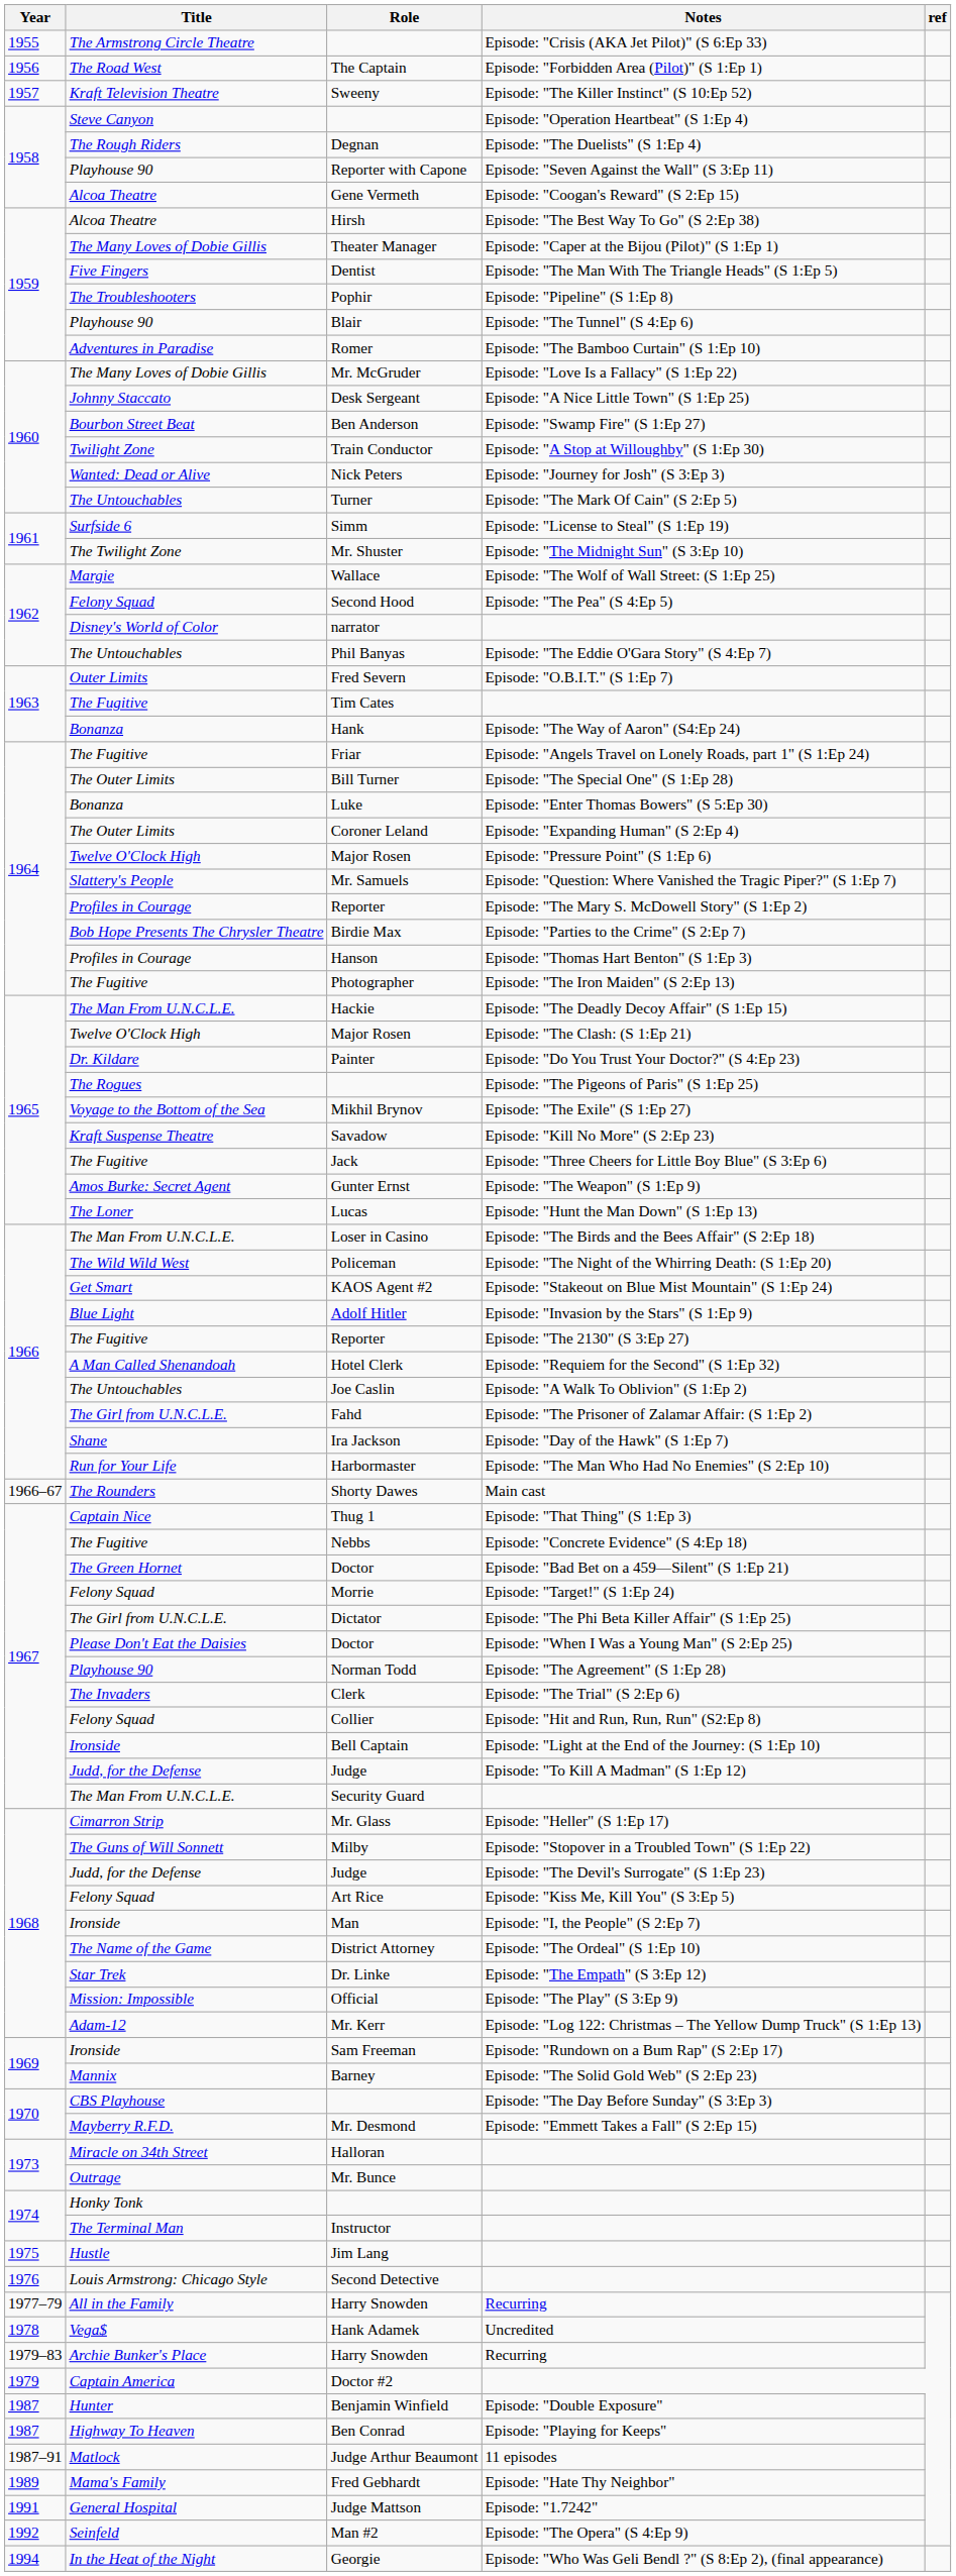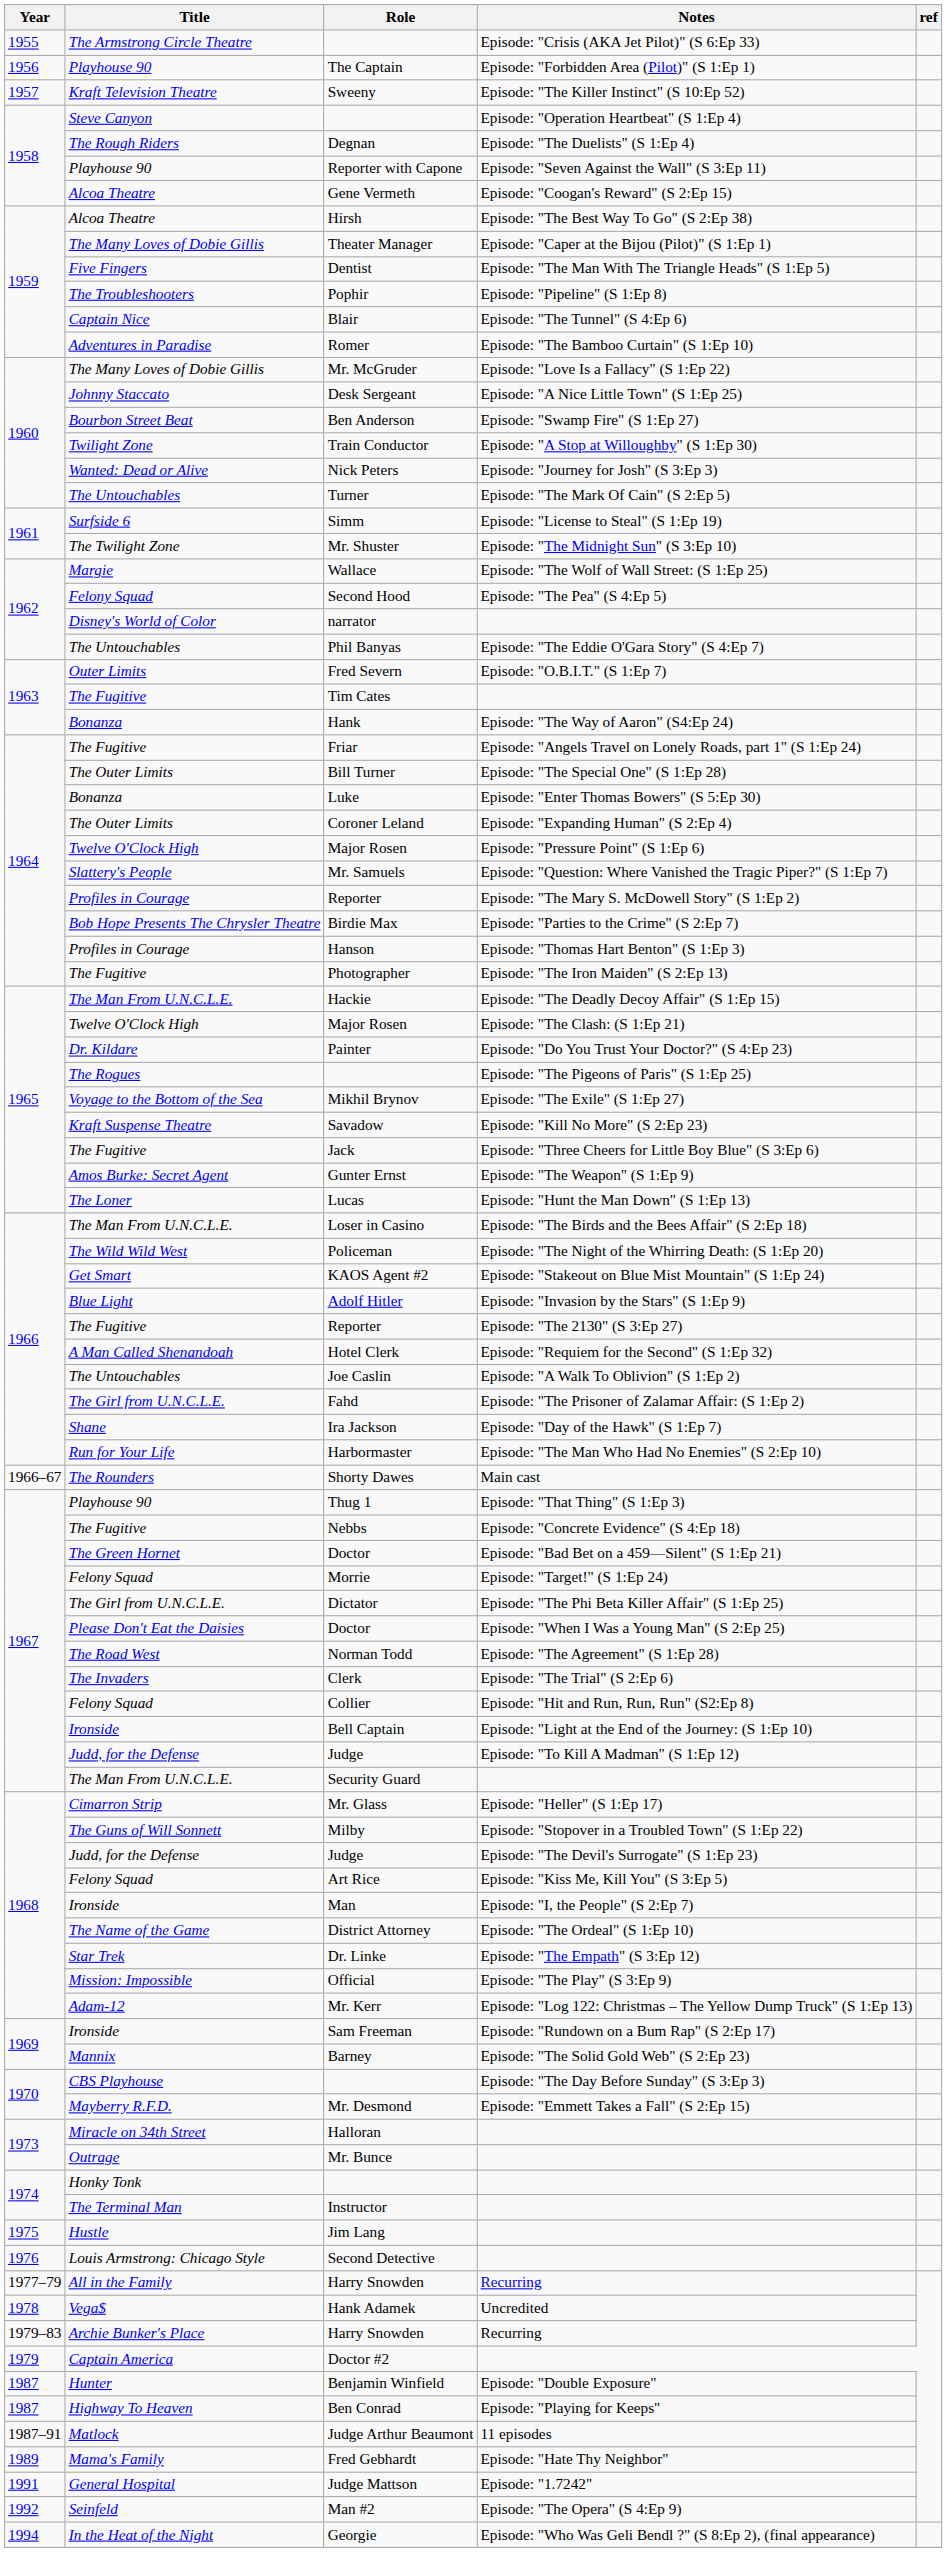The Captain | Title: The Road West -> Playhouse 90
Blair | Title: Playhouse 90 -> Captain Nice
Thug 1 | Title: Captain Nice -> Playhouse 90
Norman Todd | Title: Playhouse 90 -> The Road West
